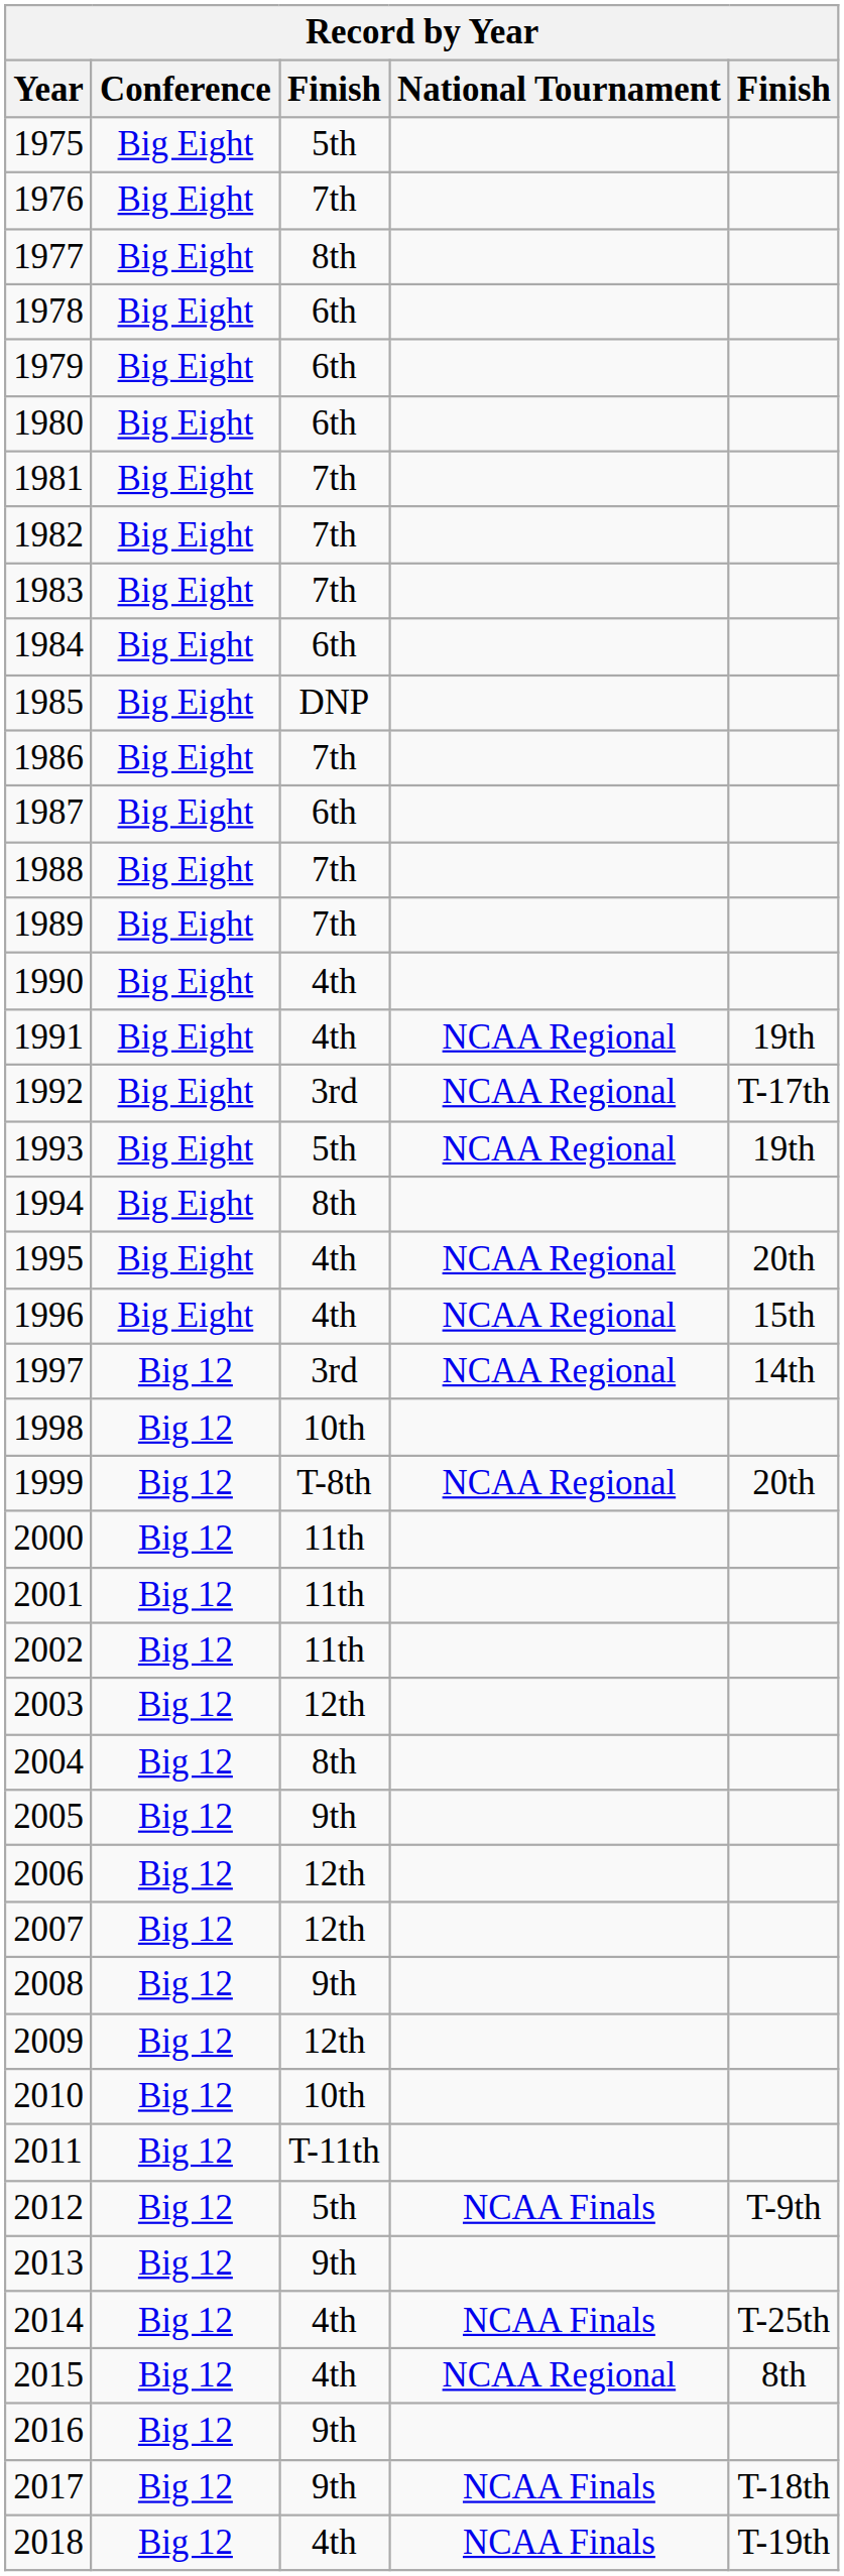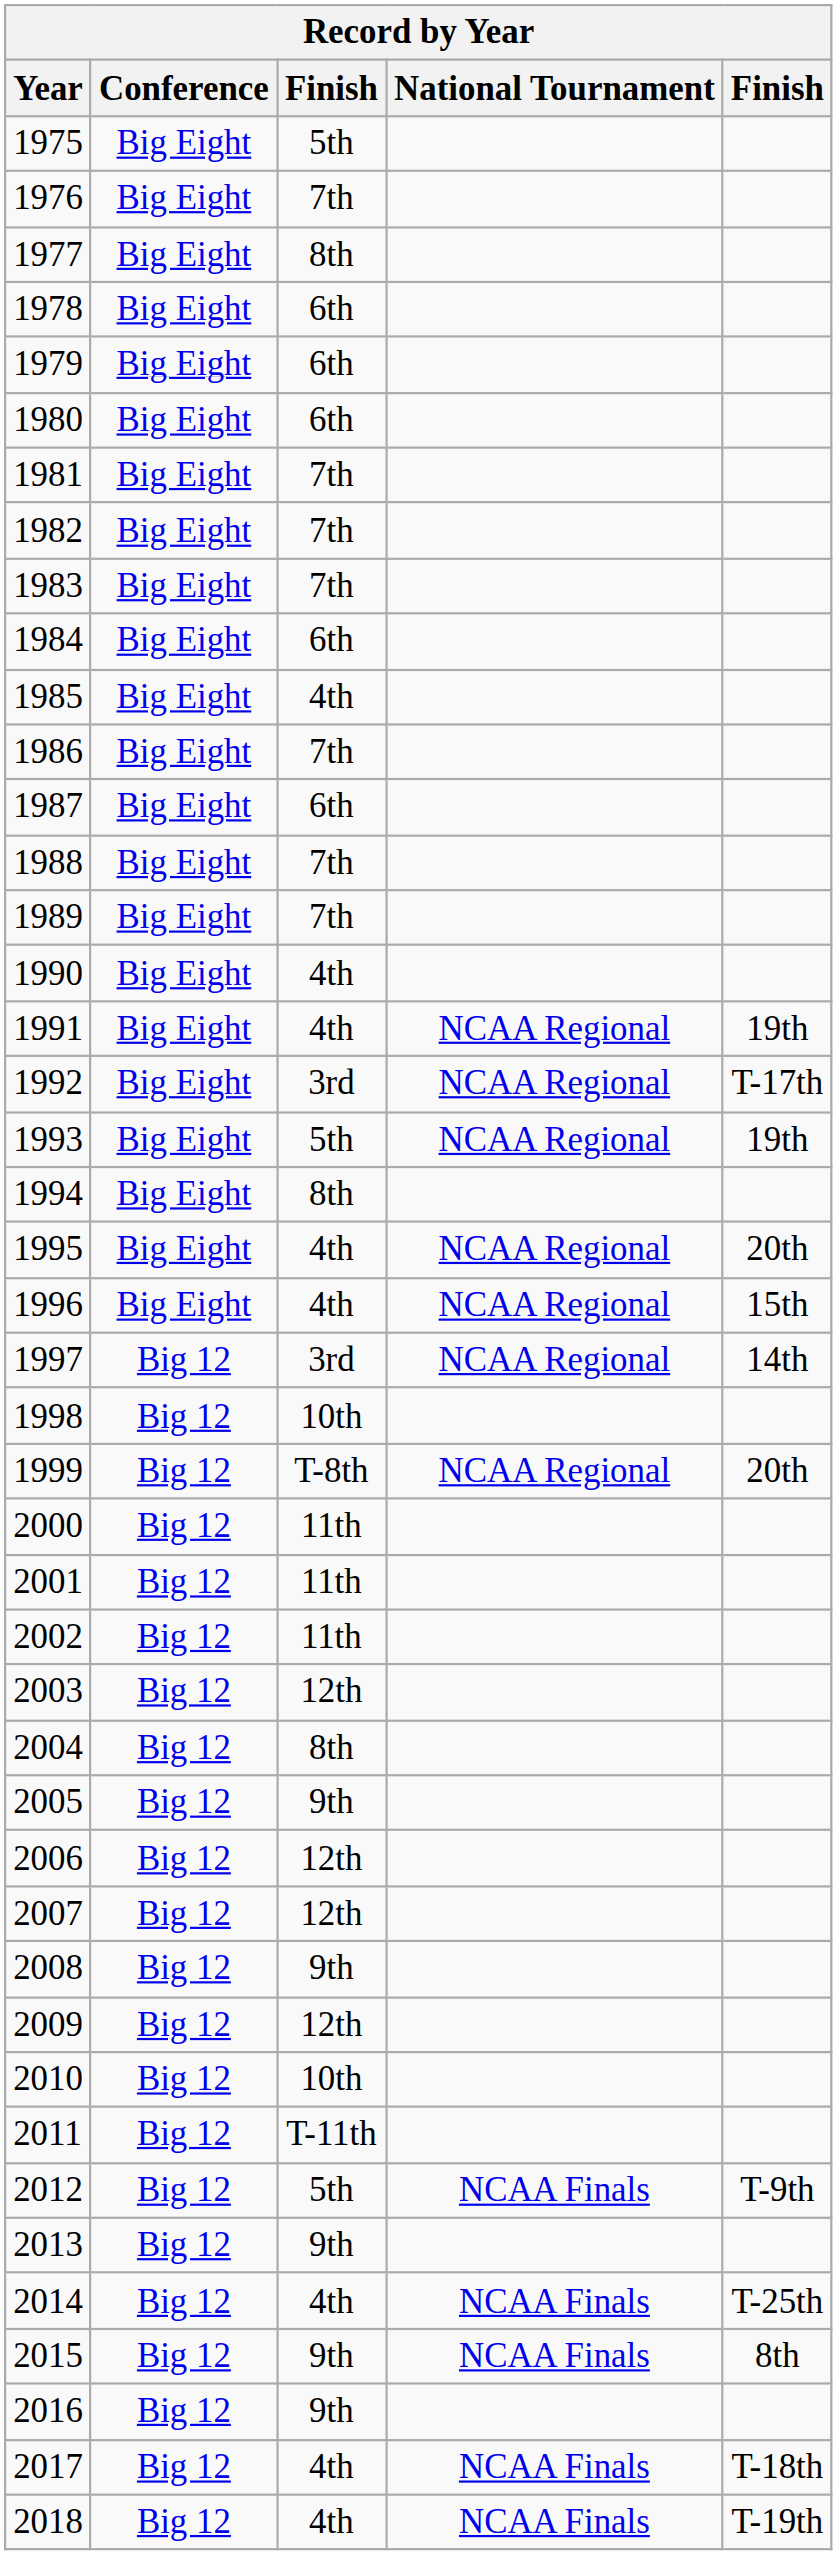1985 | column 3: DNP -> 4th
2015 | column 3: 4th -> 9th
2015 | National Tournament: NCAA Regional -> NCAA Finals
2017 | column 3: 9th -> 4th
